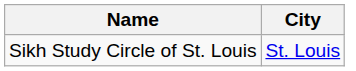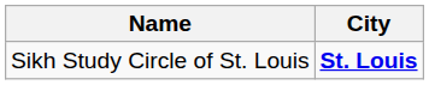Sikh Study Circle of St. Louis | City: normal -> bold
